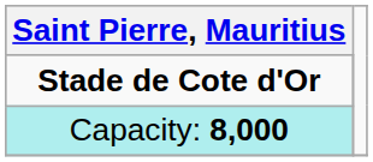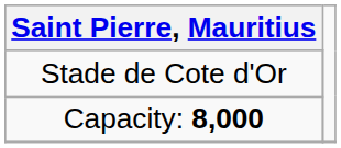Stade de Cote d'Or | column 1: bold -> normal
Capacity: 8,000 | column 1: paleturquoise background -> no background
